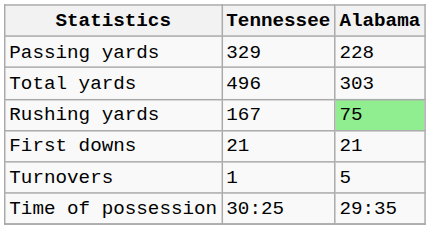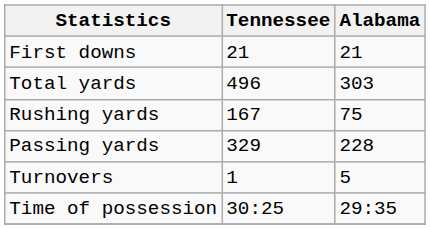rows swapped: First downs <-> Passing yards
Rushing yards | Alabama: lightgreen background -> no background
